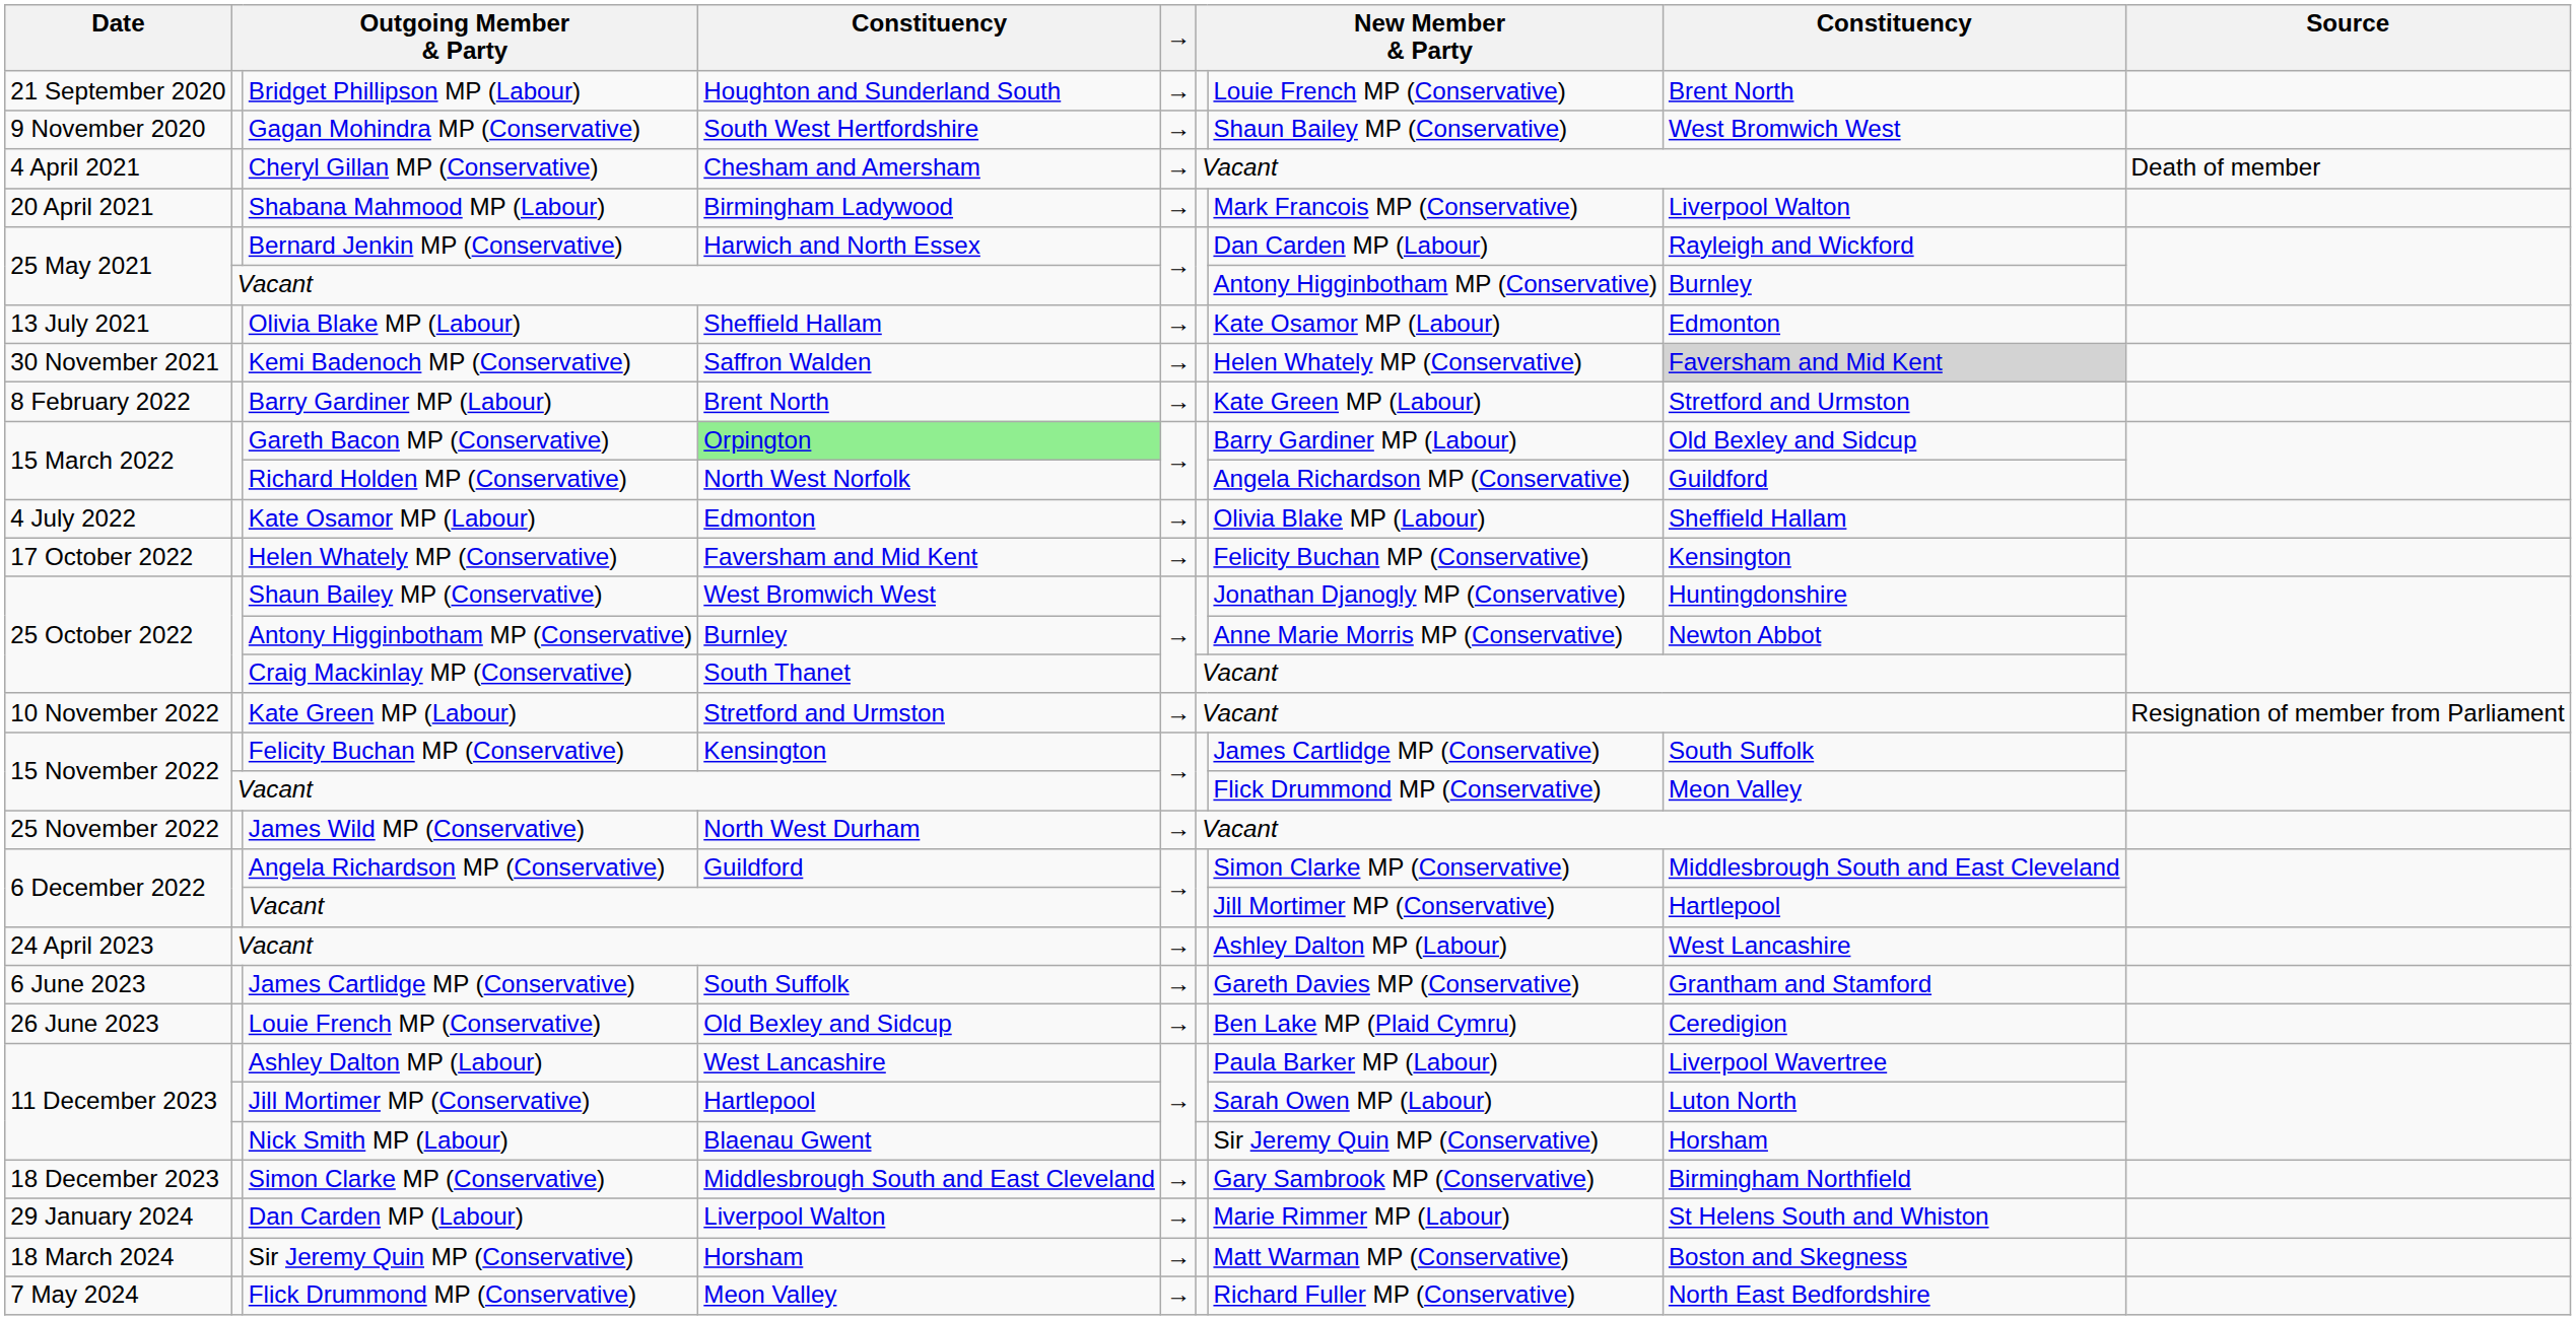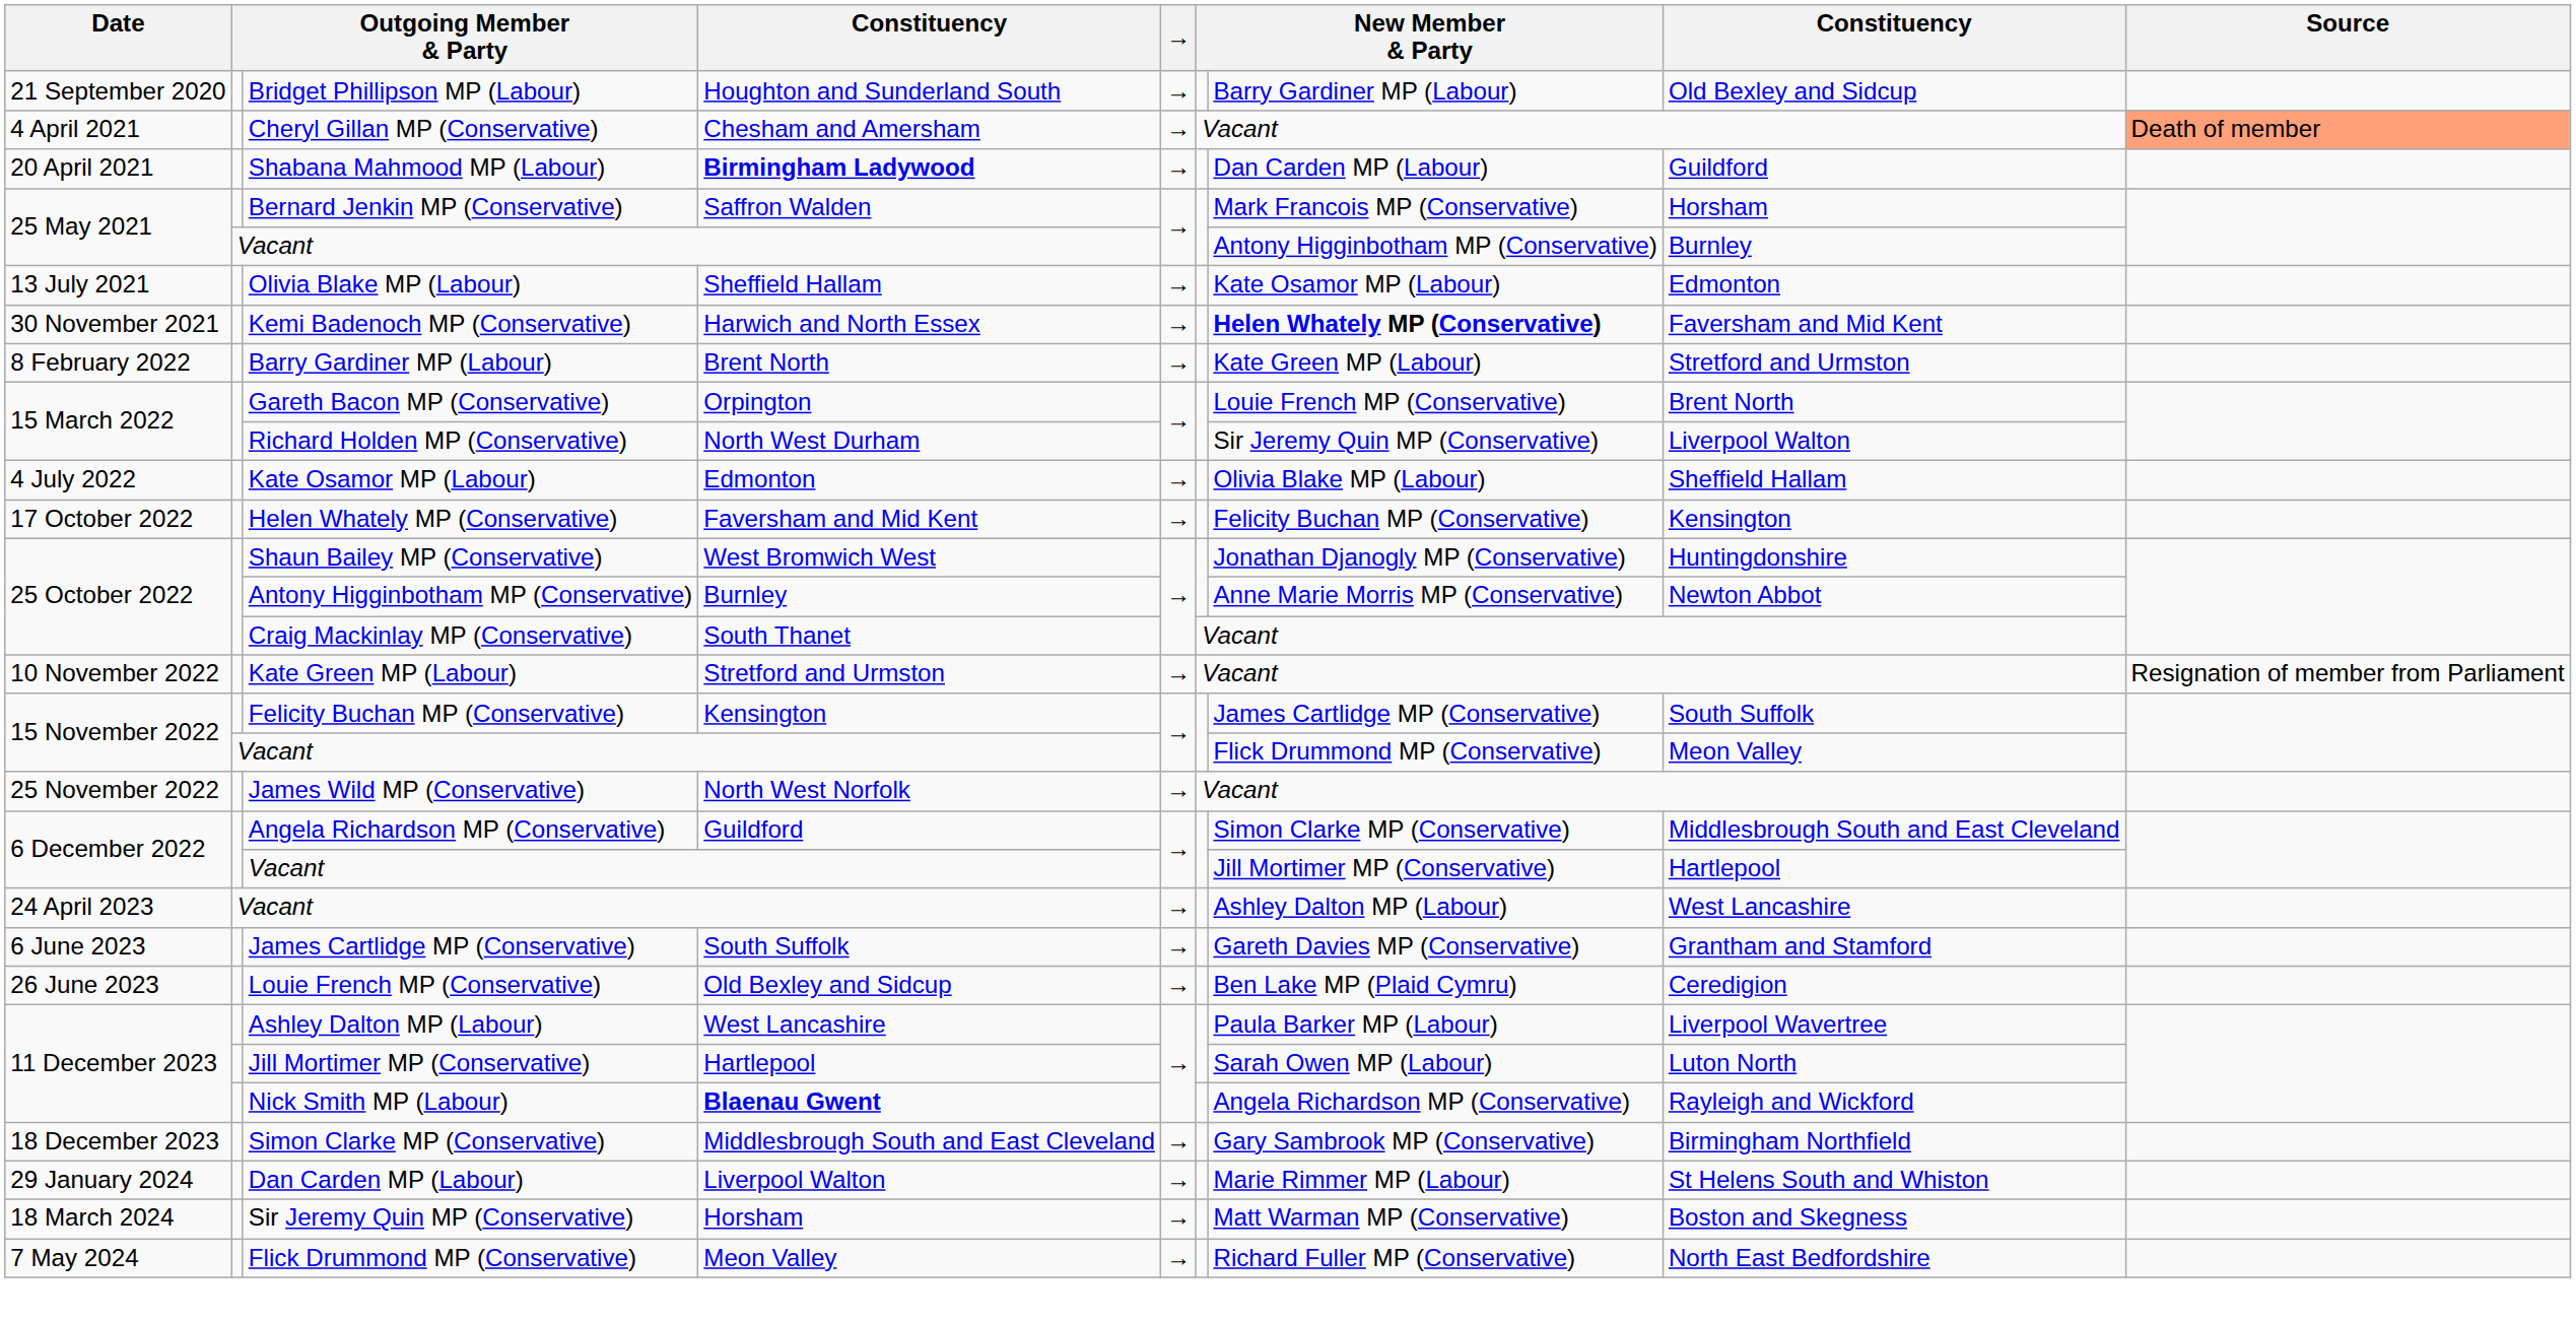Bridget Phillipson MP (Labour) | column 7: Louie French MP (Conservative) -> Barry Gardiner MP (Labour)
Bridget Phillipson MP (Labour) | column 8: Brent North -> Old Bexley and Sidcup
- row: 9 November 2020 | Gagan Mohindra MP (Conservative) | South West Hertfordshire | → | Shaun Bailey MP (Conservative) | West Bromwich West
Cheryl Gillan MP (Conservative) | Source: no background -> lightsalmon background
Shabana Mahmood MP (Labour) | column 4: normal -> bold
Shabana Mahmood MP (Labour) | column 7: Mark Francois MP (Conservative) -> Dan Carden MP (Labour)
Shabana Mahmood MP (Labour) | column 8: Liverpool Walton -> Guildford
Bernard Jenkin MP (Conservative) | column 4: Harwich and North Essex -> Saffron Walden
Bernard Jenkin MP (Conservative) | column 7: Dan Carden MP (Labour) -> Mark Francois MP (Conservative)
Bernard Jenkin MP (Conservative) | column 8: Rayleigh and Wickford -> Horsham
Kemi Badenoch MP (Conservative) | column 4: Saffron Walden -> Harwich and North Essex
Kemi Badenoch MP (Conservative) | column 7: normal -> bold
Kemi Badenoch MP (Conservative) | column 8: lightgrey background -> no background
Gareth Bacon MP (Conservative) | column 4: lightgreen background -> no background
Gareth Bacon MP (Conservative) | column 7: Barry Gardiner MP (Labour) -> Louie French MP (Conservative)
Gareth Bacon MP (Conservative) | column 8: Old Bexley and Sidcup -> Brent North
Richard Holden MP (Conservative) | column 4: North West Norfolk -> North West Durham
Richard Holden MP (Conservative) | column 7: Angela Richardson MP (Conservative) -> Sir Jeremy Quin MP (Conservative)
Richard Holden MP (Conservative) | column 8: Guildford -> Liverpool Walton
James Wild MP (Conservative) | column 4: North West Durham -> North West Norfolk
Nick Smith MP (Labour) | column 4: normal -> bold
Nick Smith MP (Labour) | column 7: Sir Jeremy Quin MP (Conservative) -> Angela Richardson MP (Conservative)
Nick Smith MP (Labour) | column 8: Horsham -> Rayleigh and Wickford
